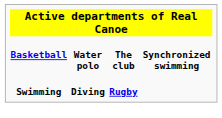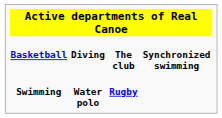Basketball | column 2: Water polo -> Diving
Swimming | column 2: Diving -> Water polo
